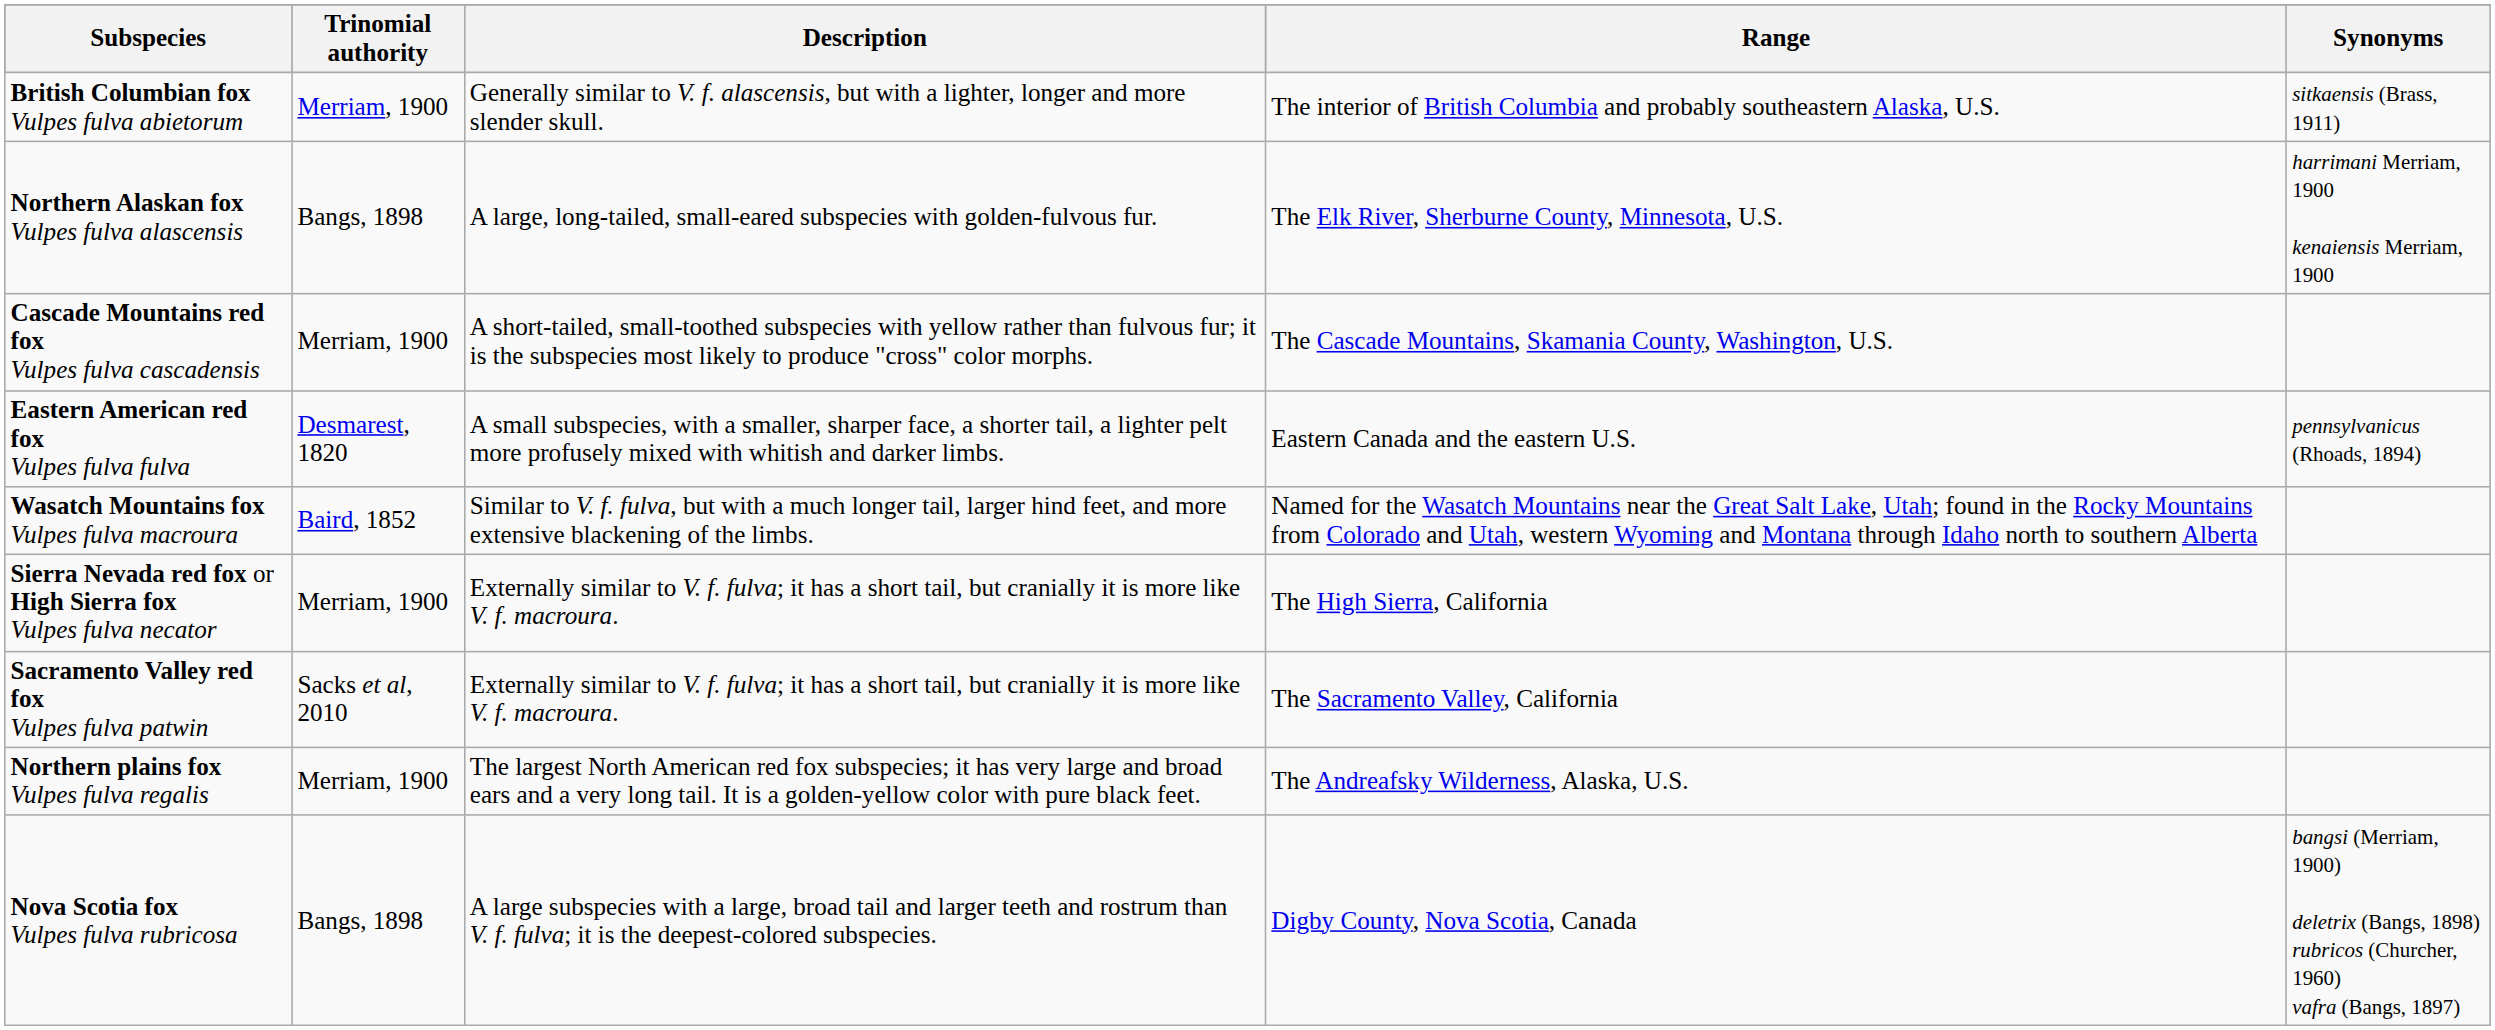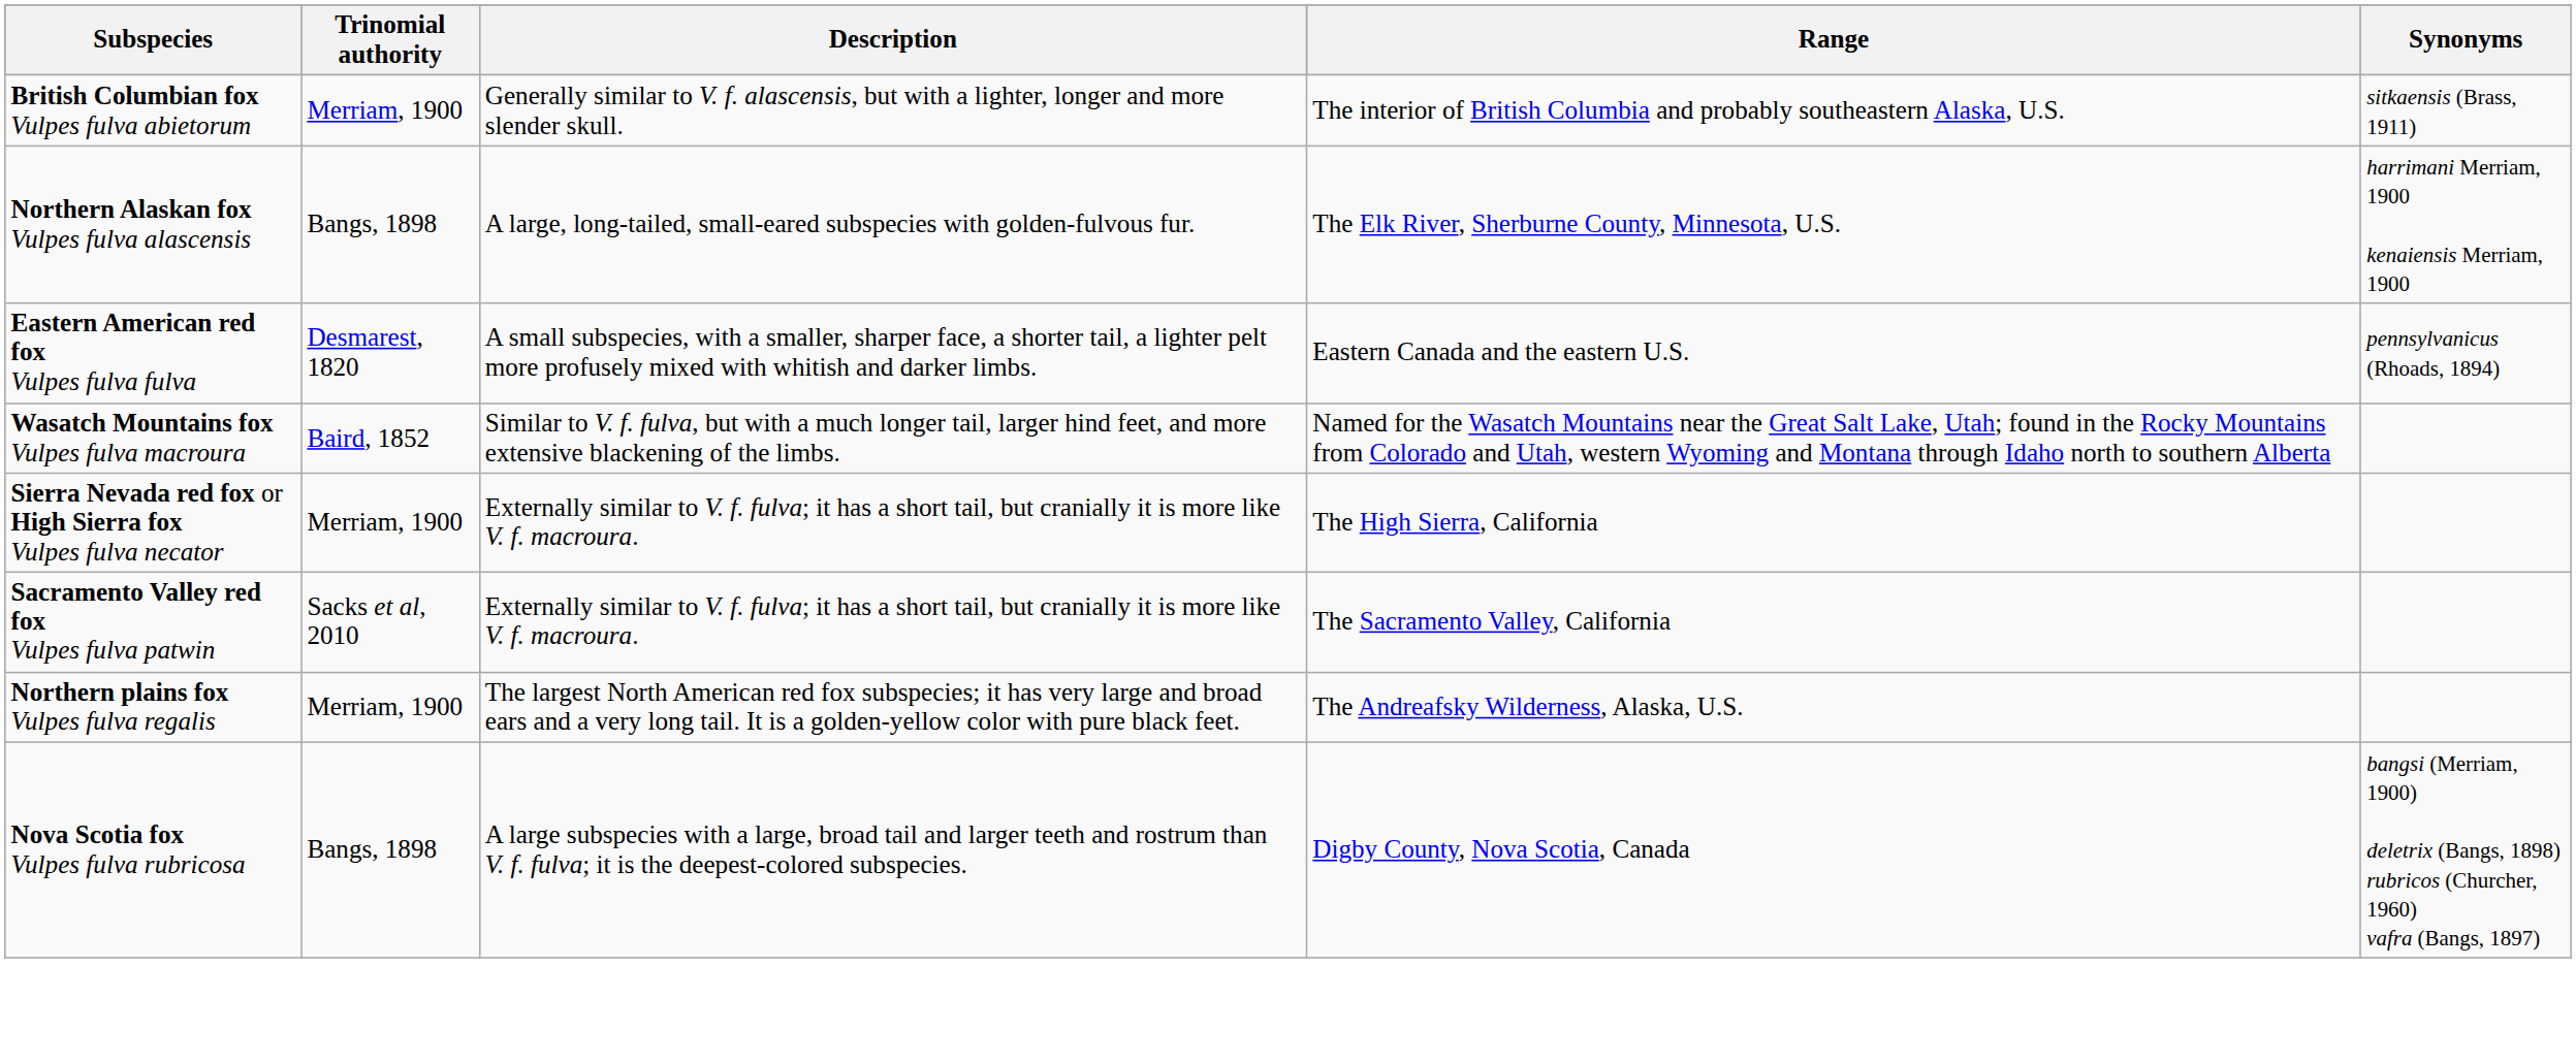- row: Cascade Mountains red fox Vulpes fulva cascadensis | Merriam, 1900 | A short-tailed, small-toothed subspecies with yellow rather than fulvous fur; it is the subspecies most likely to produce "cross" color morphs. | The Cascade Mountains, Skamania County, Washington, U.S.
